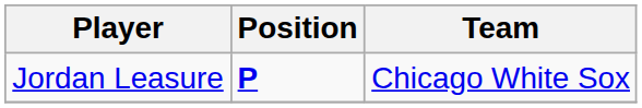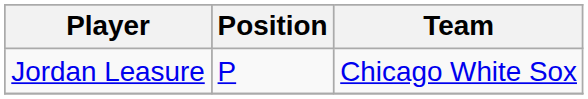Jordan Leasure | Position: bold -> normal
